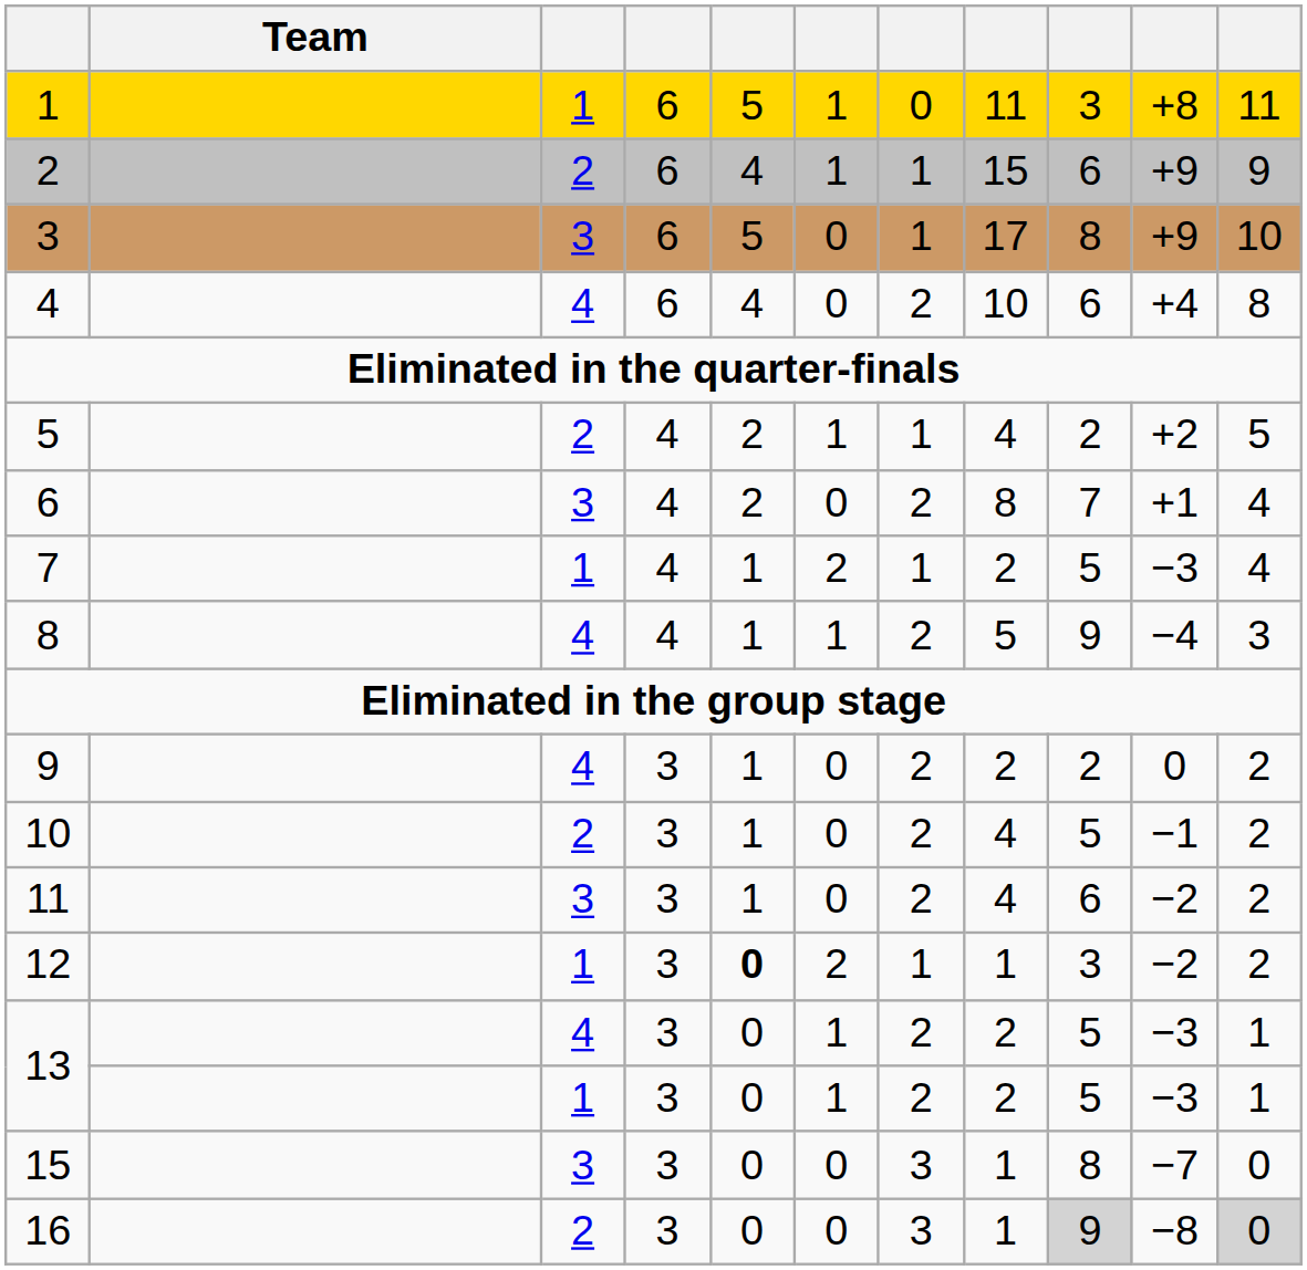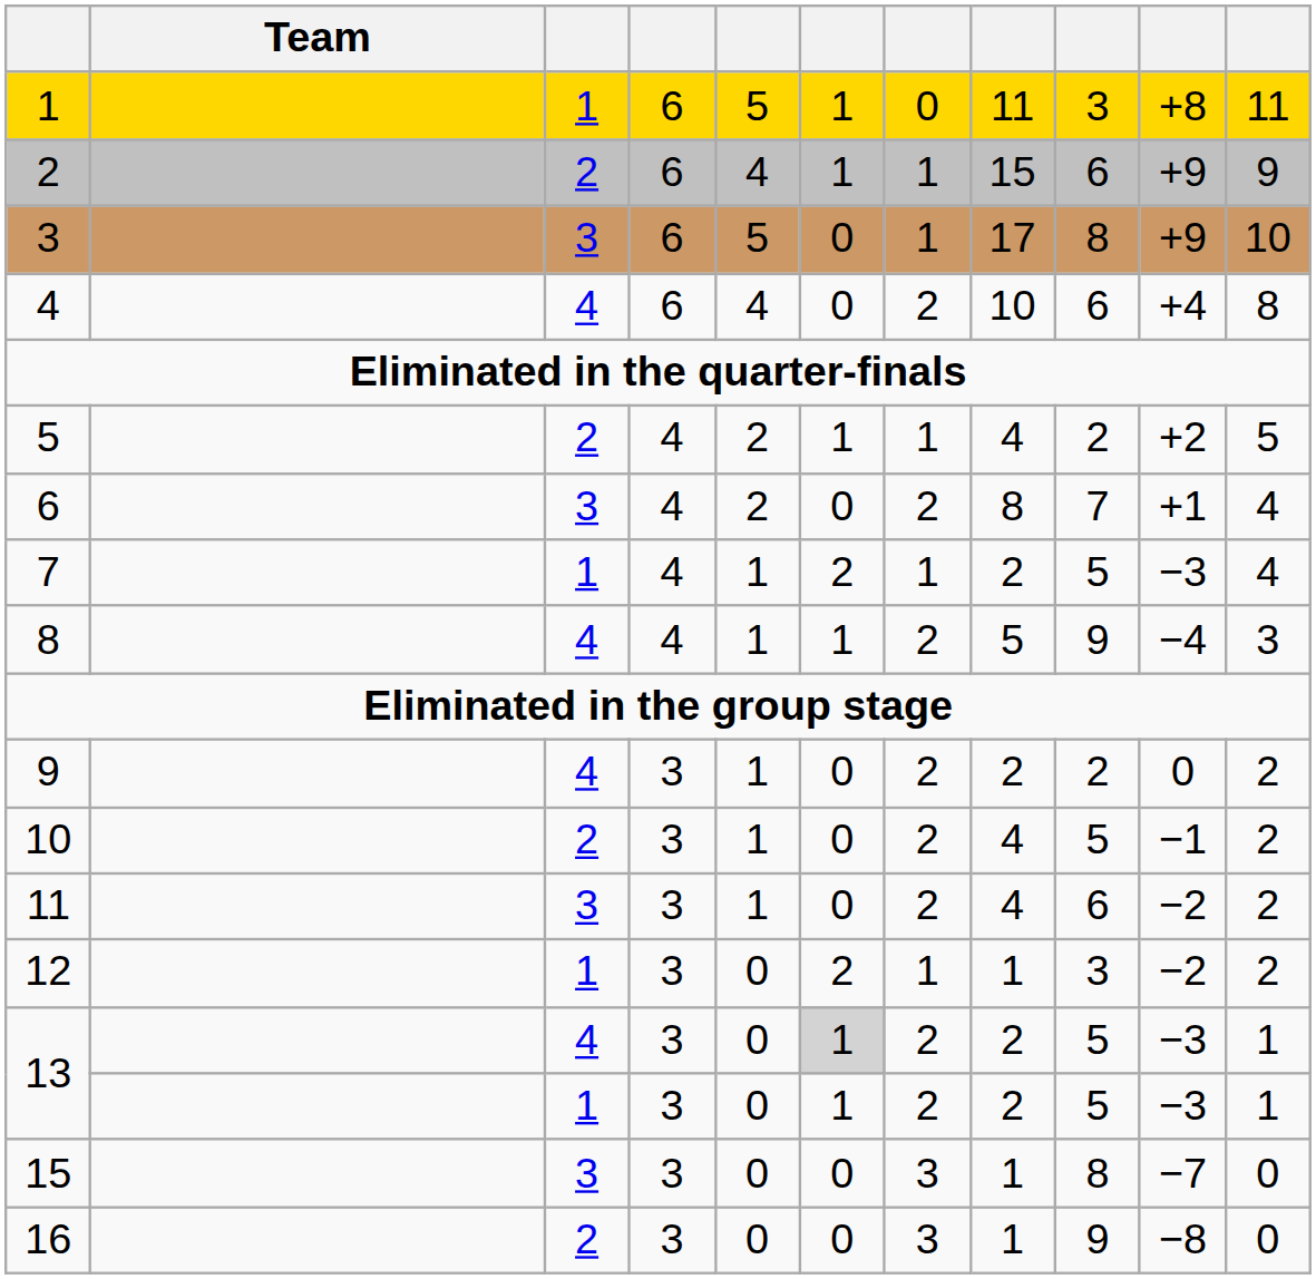12 | column 5: bold -> normal
13 / 4 | column 6: no background -> lightgrey background
16 | column 9: lightgrey background -> no background
16 | column 11: lightgrey background -> no background
